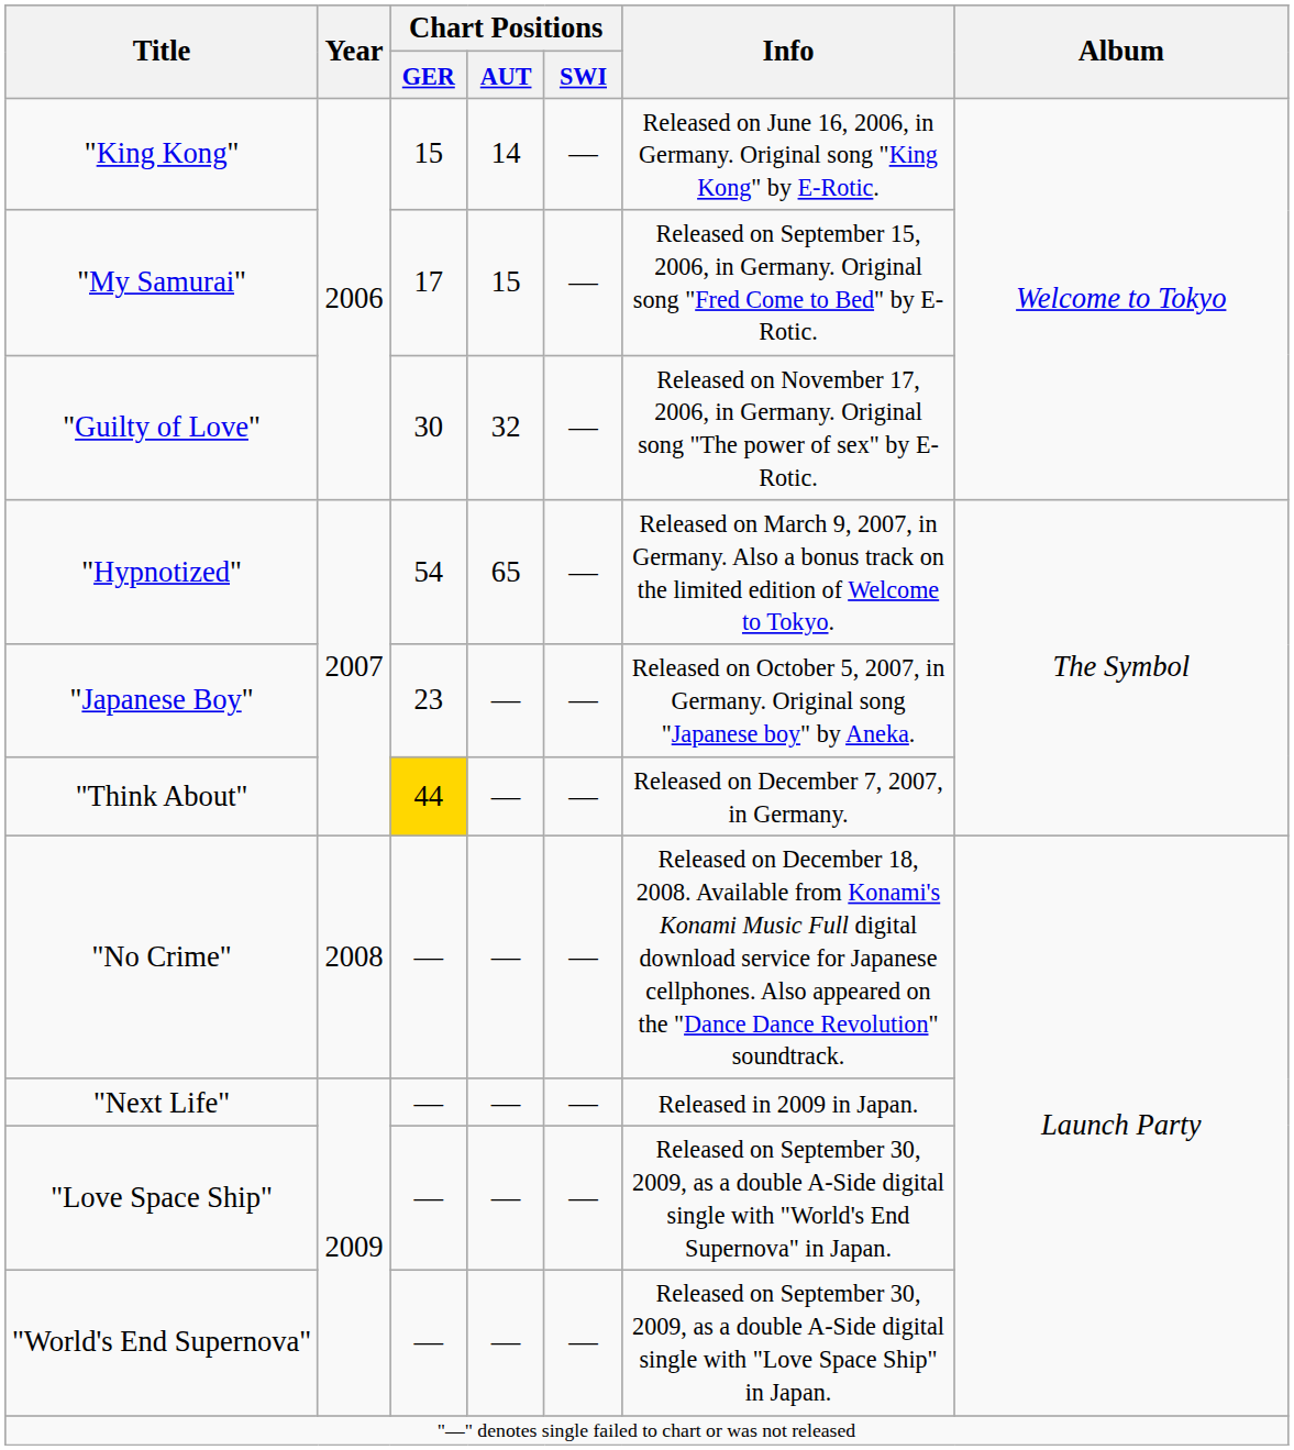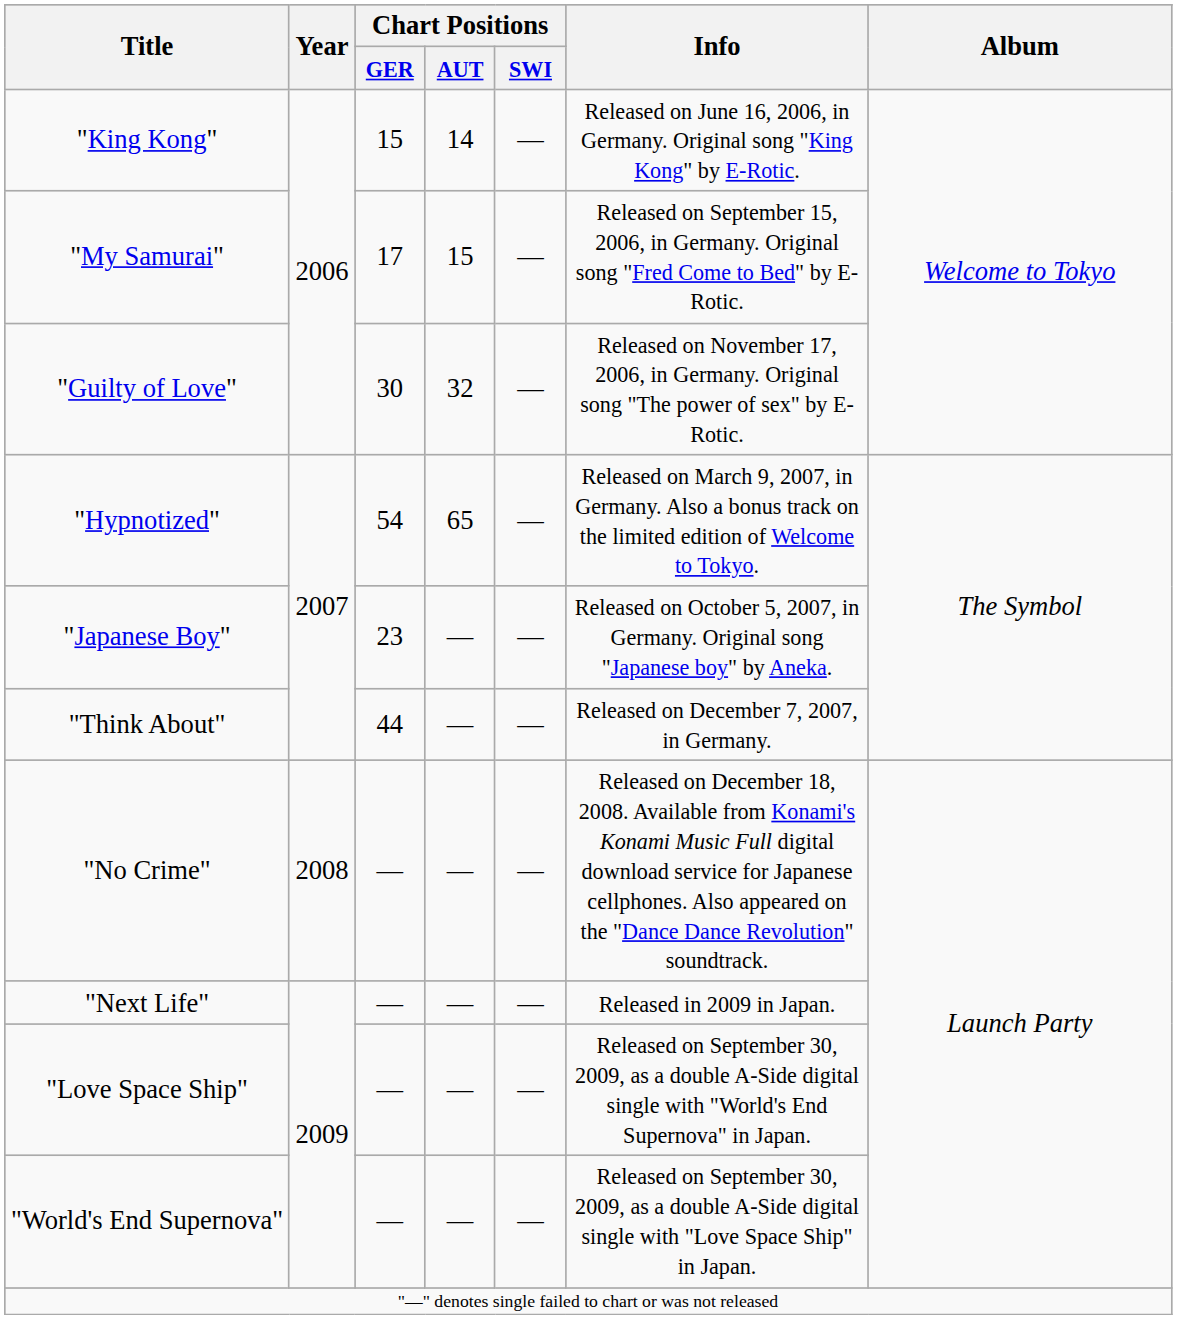"Think About" | Chart Positions / GER: gold background -> no background
